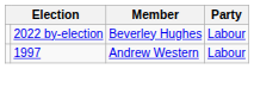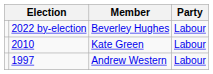+ row: 2010 | Kate Green | Labour
